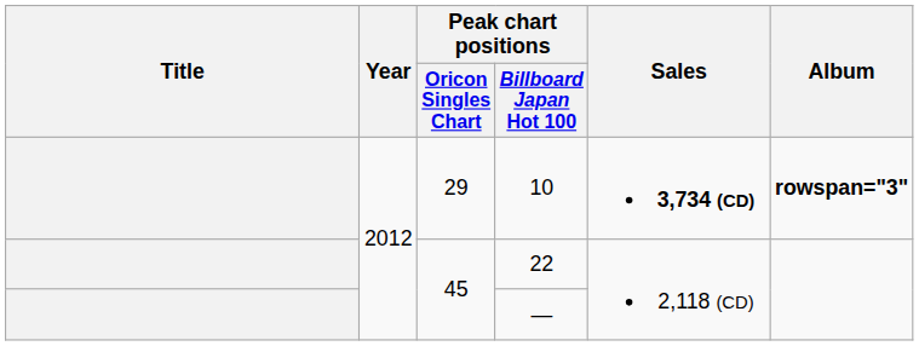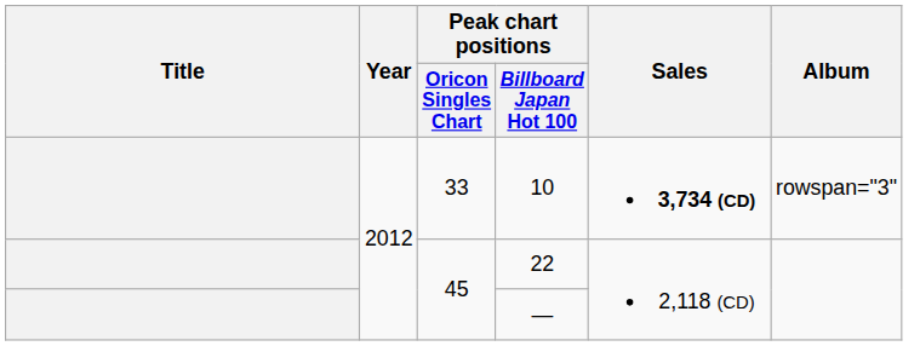10 | Peak chart positions / Oricon Singles Chart: 29 -> 33
10 | Album: bold -> normal
